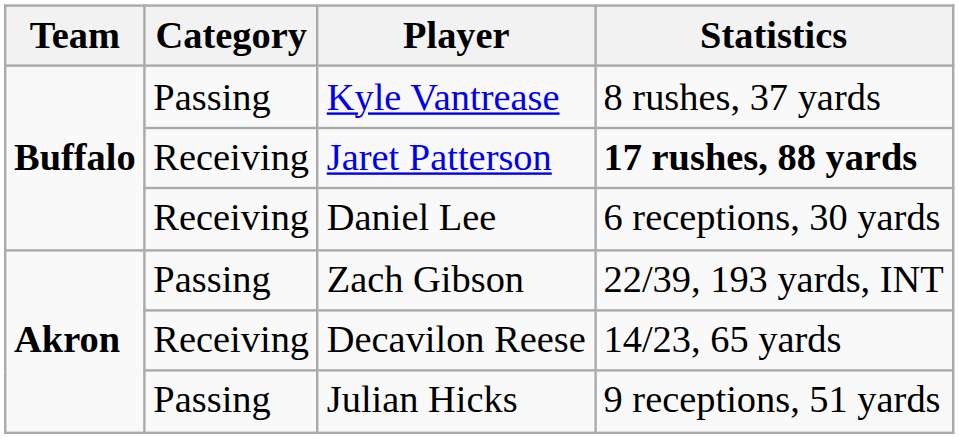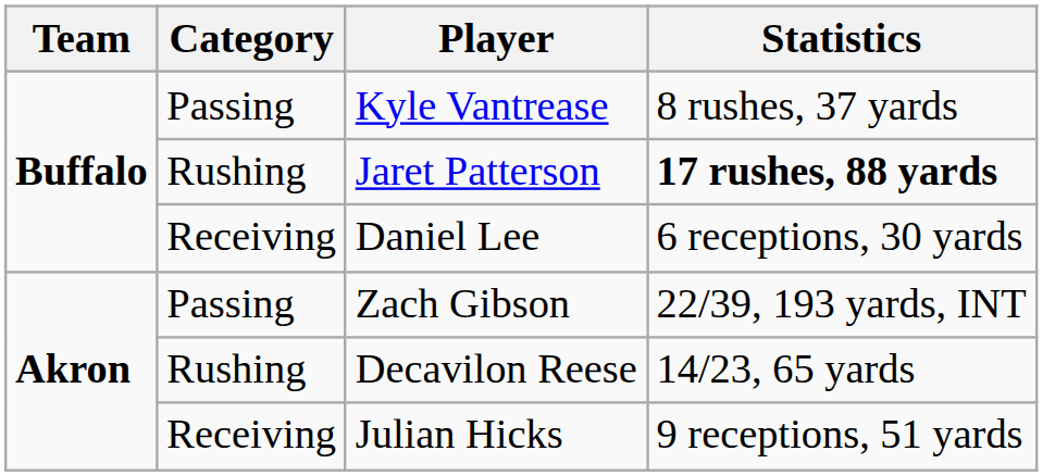Jaret Patterson | Category: Receiving -> Rushing
Decavilon Reese | Category: Receiving -> Rushing
Julian Hicks | Category: Passing -> Receiving
